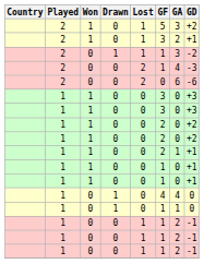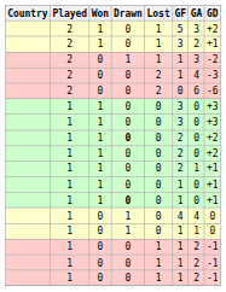row 9 | Drawn: normal -> bold
row 13 | Drawn: normal -> bold
